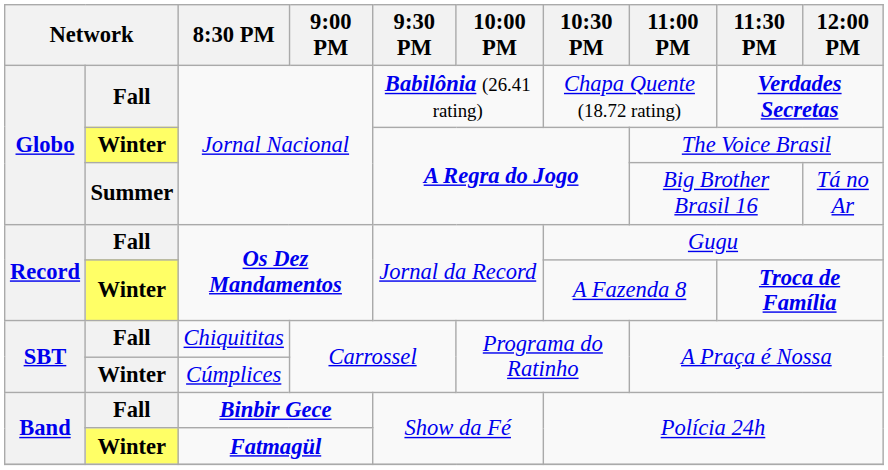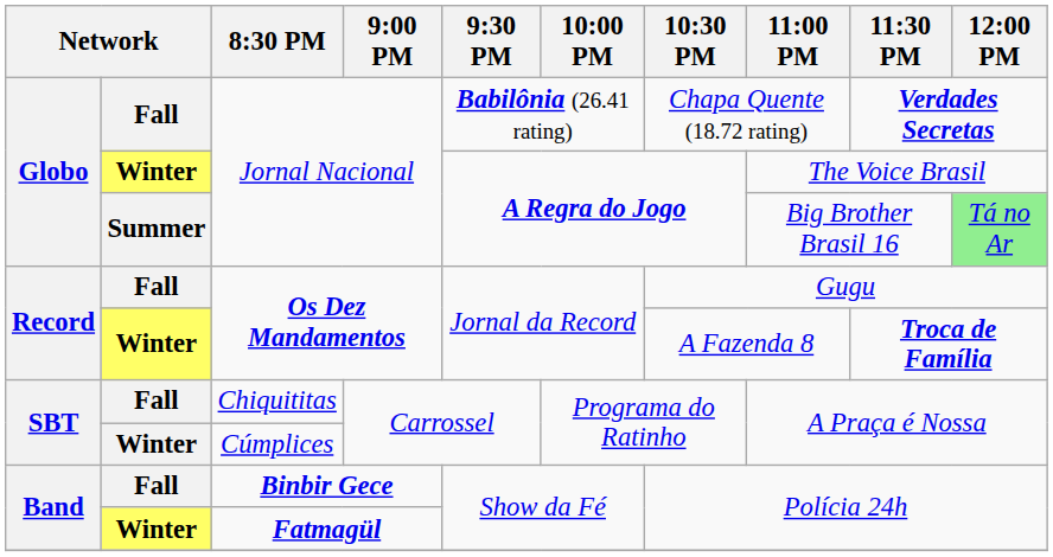Summer / Jornal Nacional | 12:00 PM: no background -> lightgreen background
